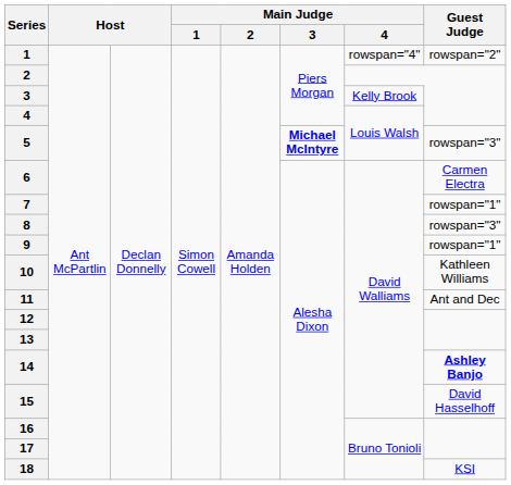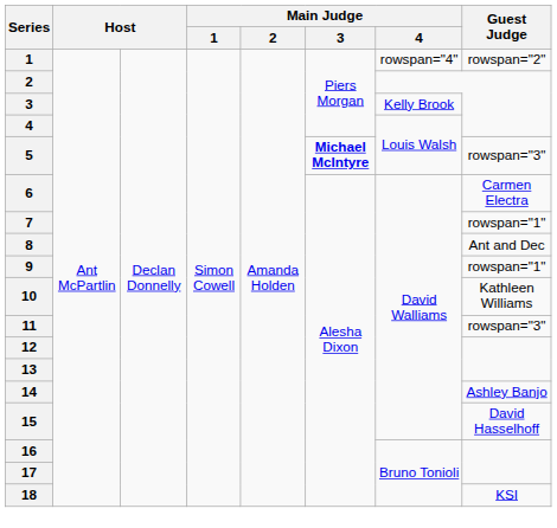8 | column 8: rowspan="3" -> Ant and Dec
11 | column 8: Ant and Dec -> rowspan="3"
14 | column 8: bold -> normal
